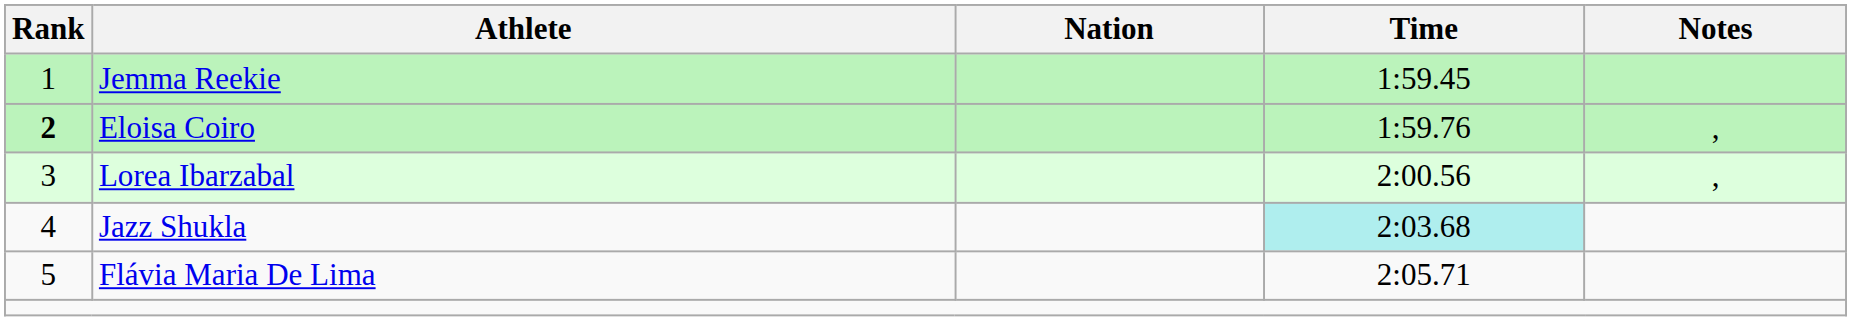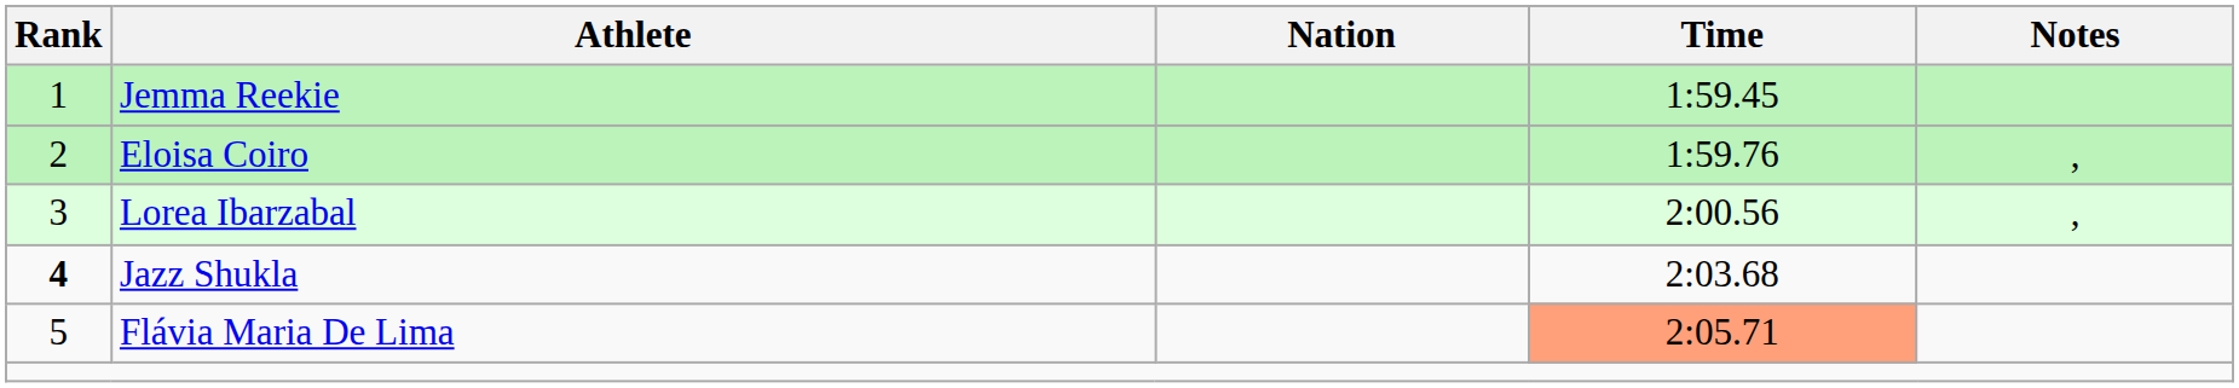Eloisa Coiro | Rank: bold -> normal
Jazz Shukla | Rank: normal -> bold
Jazz Shukla | Time: paleturquoise background -> no background
Flávia Maria De Lima | Time: no background -> lightsalmon background
